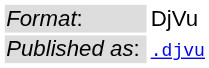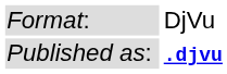Published as: | column 2: normal -> bold
